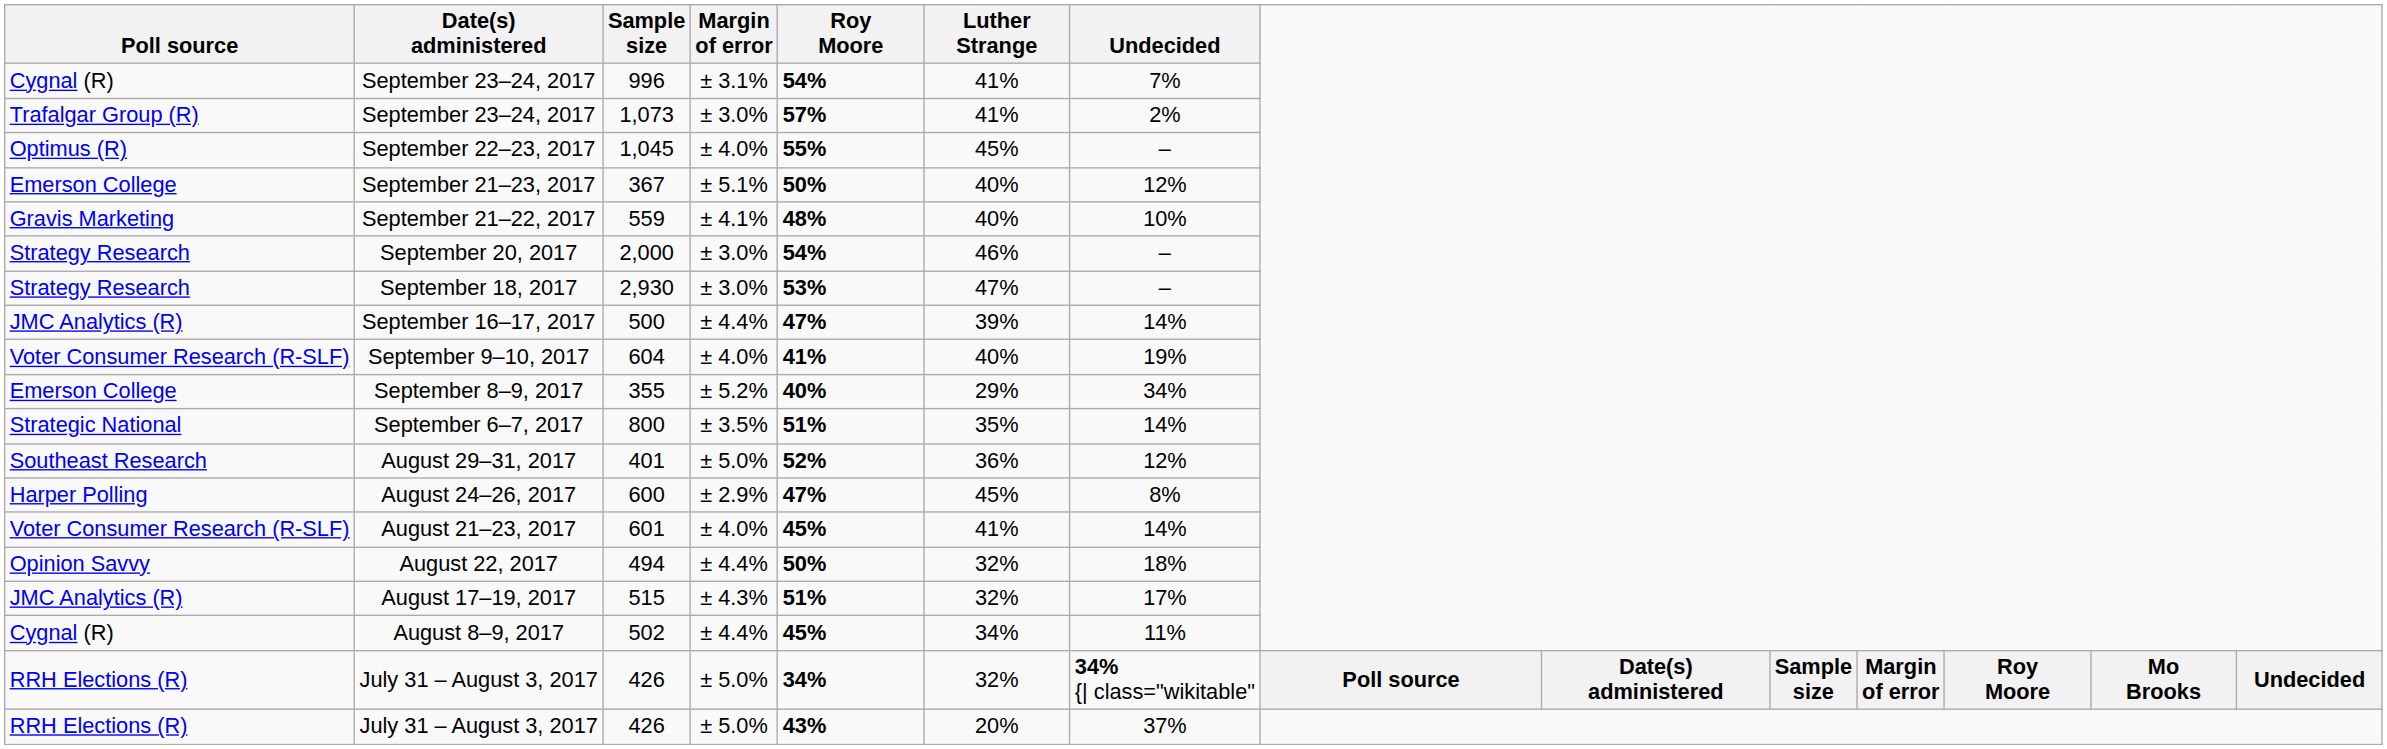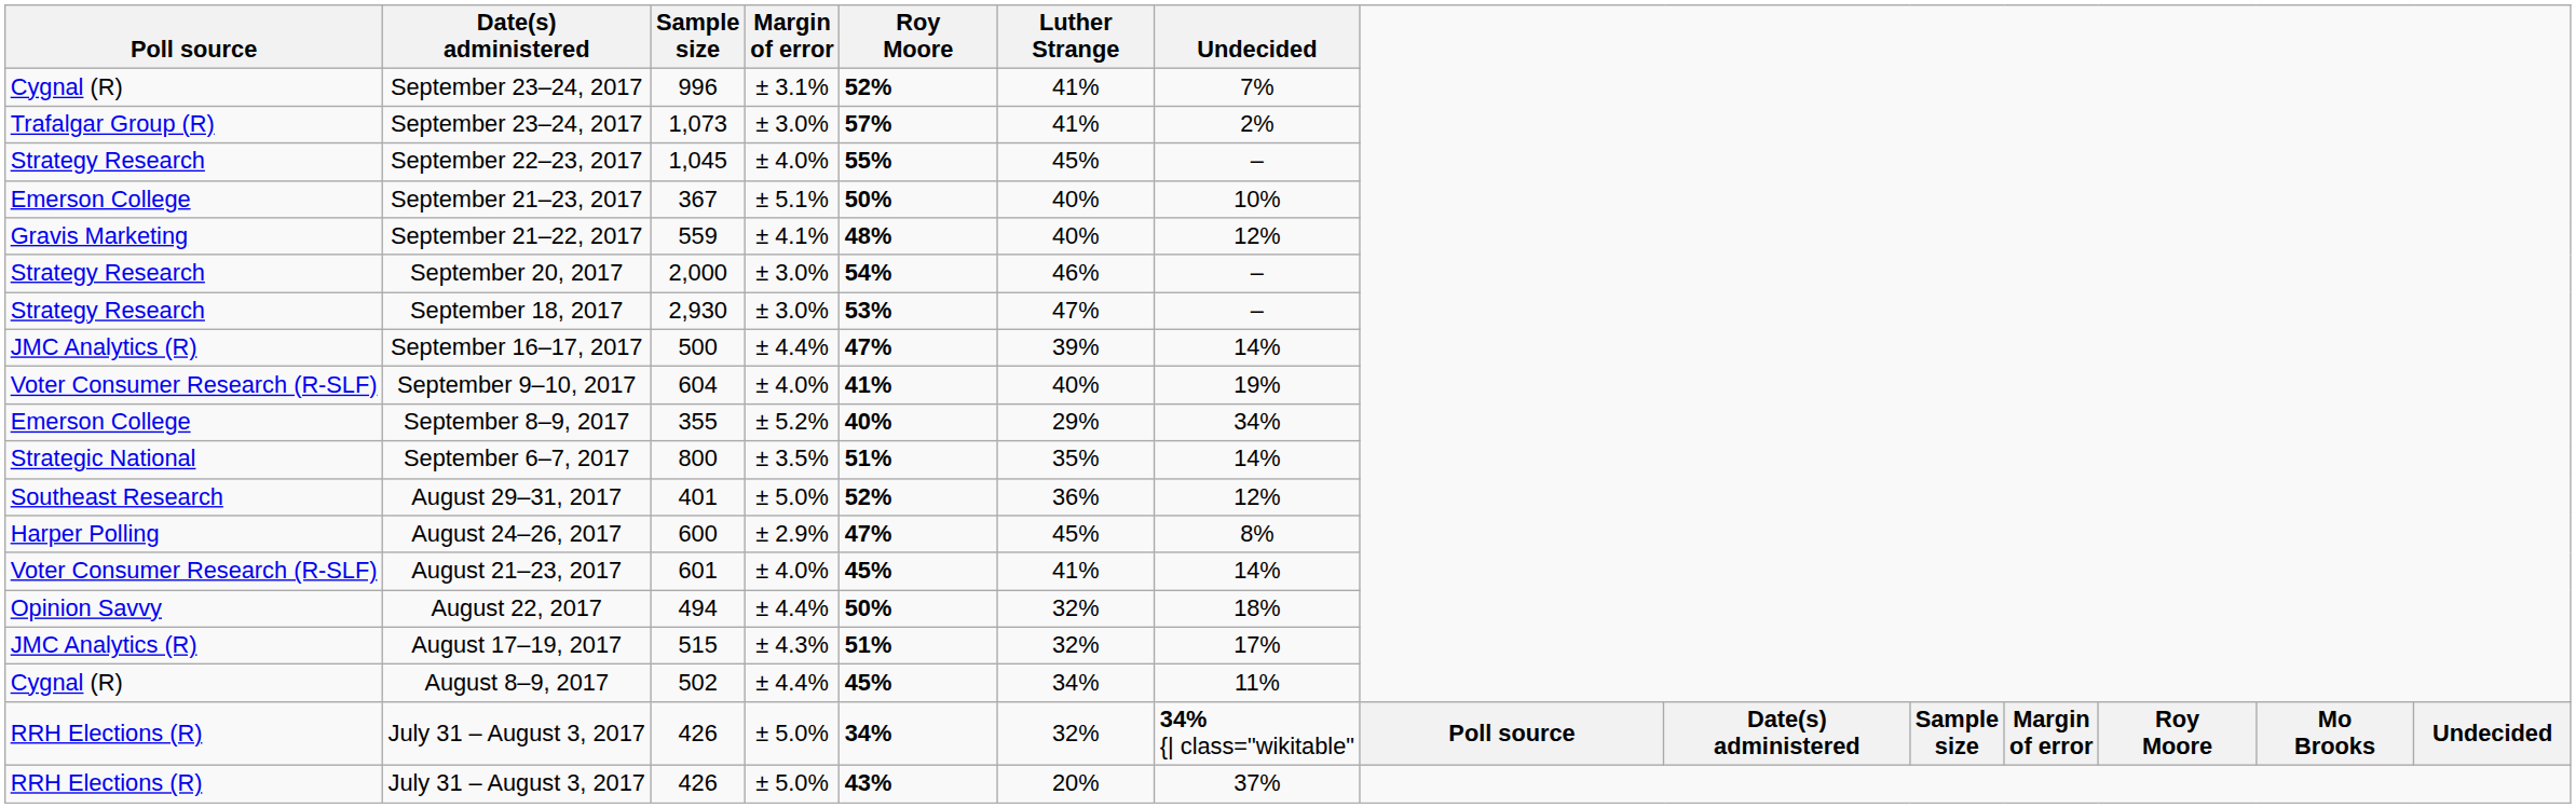996 | Roy Moore: 54% -> 52%
1,045 | Poll source: Optimus (R) -> Strategy Research
367 | Undecided: 12% -> 10%
559 | Undecided: 10% -> 12%
